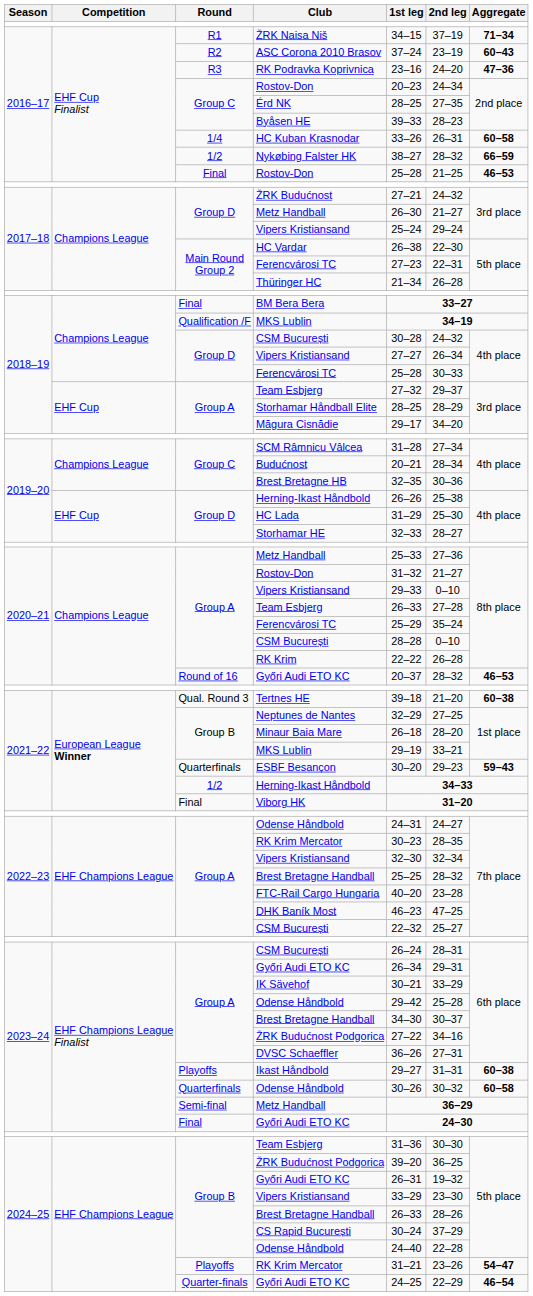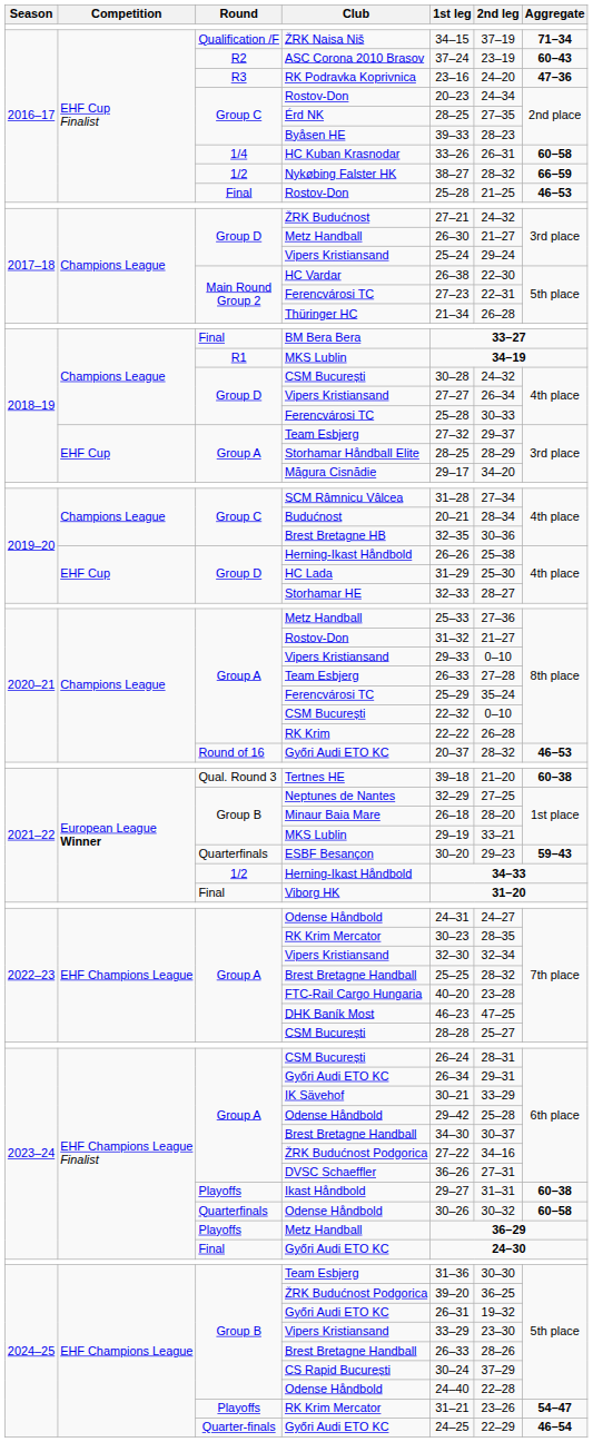ŽRK Naisa Niš | Round: R1 -> Qualification /F
2018–19 / MKS Lublin | Round: Qualification /F -> R1
2020–21 / CSM București | 1st leg: 28–28 -> 22–32
2022–23 / CSM București | 1st leg: 22–32 -> 28–28
2023–24 / Metz Handball | Round: Semi-final -> Playoffs
